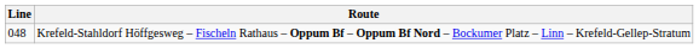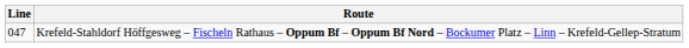row 2 | Line: 048 -> 047
